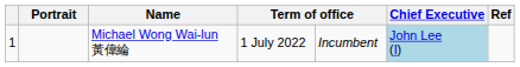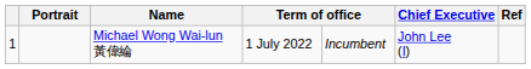Michael Wong Wai-lun 黃偉綸 | Chief Executive: lightblue background -> no background
